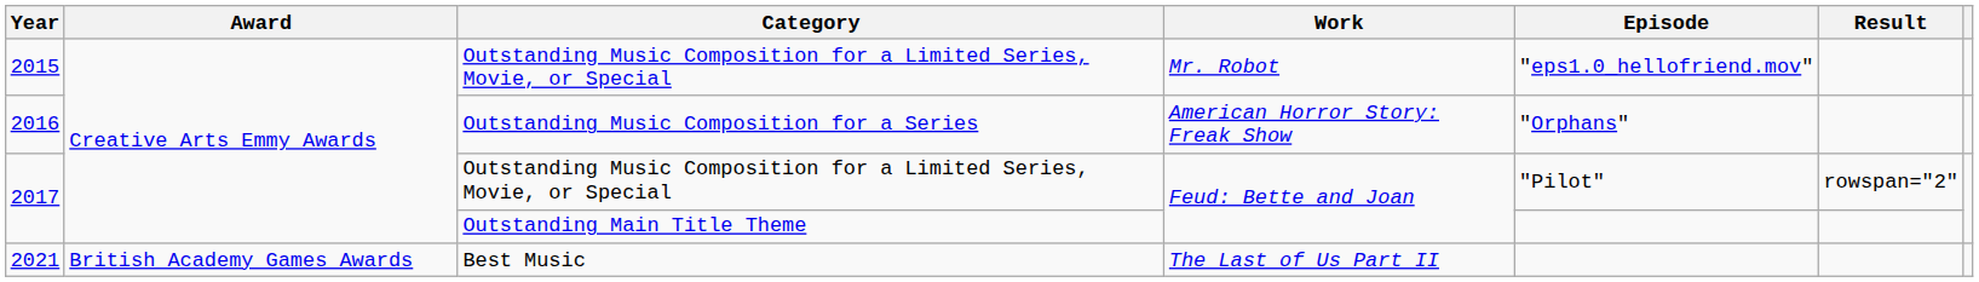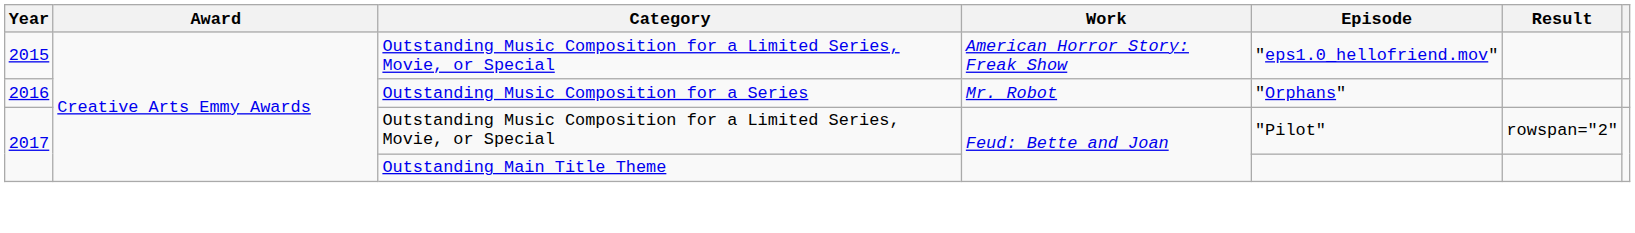2015 | Work: Mr. Robot -> American Horror Story: Freak Show
2016 | Work: American Horror Story: Freak Show -> Mr. Robot
- row: 2021 | British Academy Games Awards | Best Music | The Last of Us Part II
